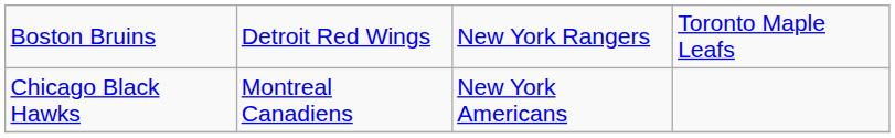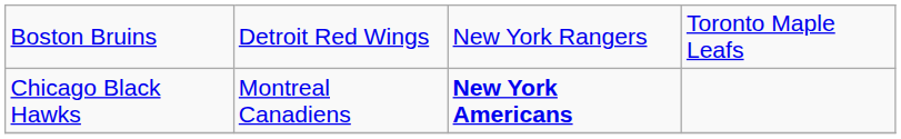Chicago Black Hawks | column 3: normal -> bold
